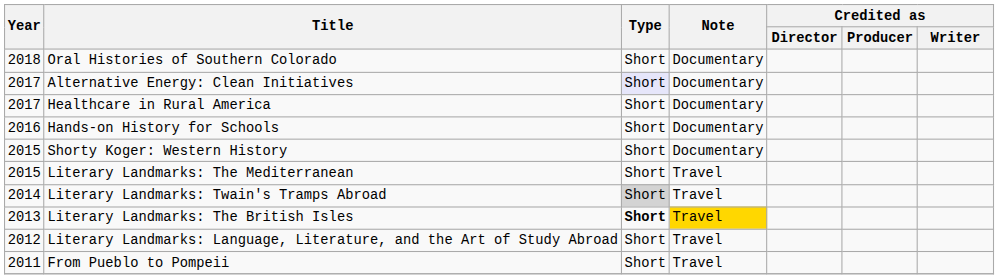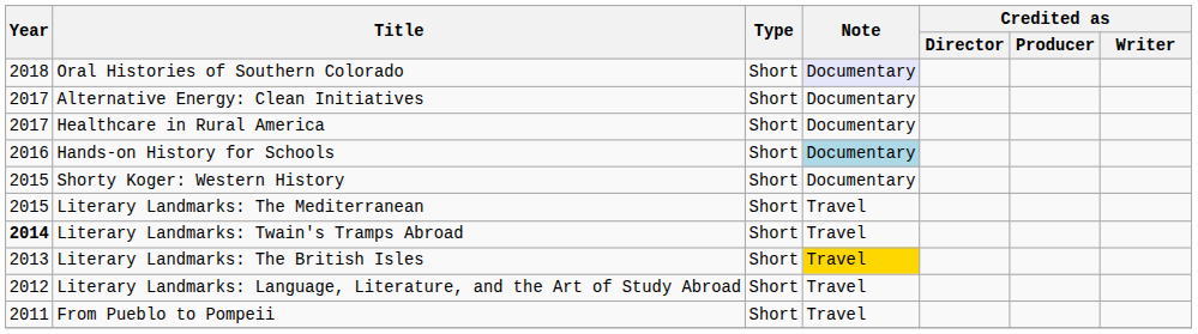Oral Histories of Southern Colorado | Note: no background -> lavender background
Alternative Energy: Clean Initiatives | Type: lavender background -> no background
Hands-on History for Schools | Note: no background -> lightblue background
Literary Landmarks: Twain's Tramps Abroad | Year: normal -> bold
Literary Landmarks: Twain's Tramps Abroad | Type: lightgrey background -> no background
Literary Landmarks: The British Isles | Type: bold -> normal
